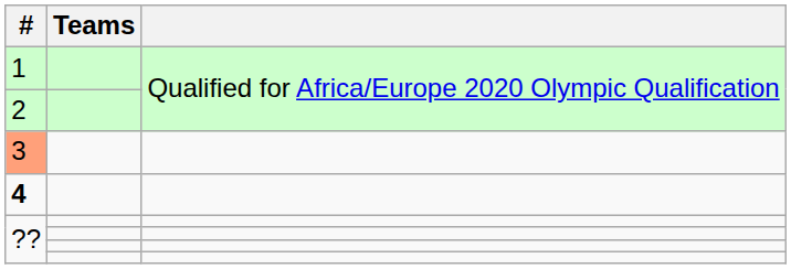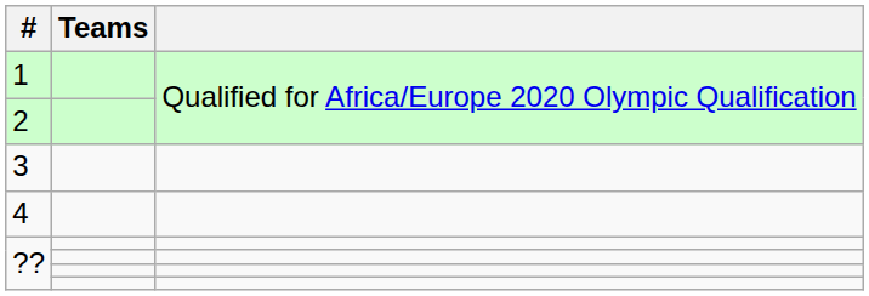3 | #: lightsalmon background -> no background
4 | #: bold -> normal
